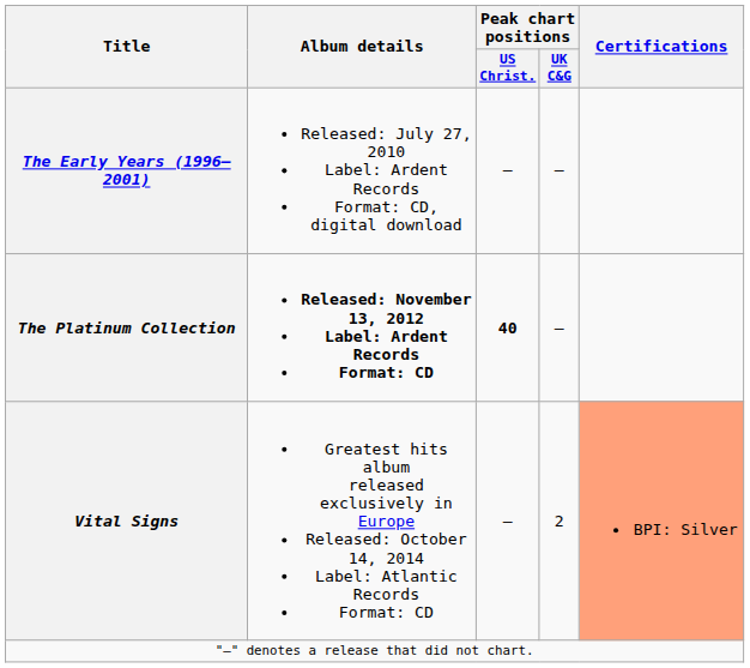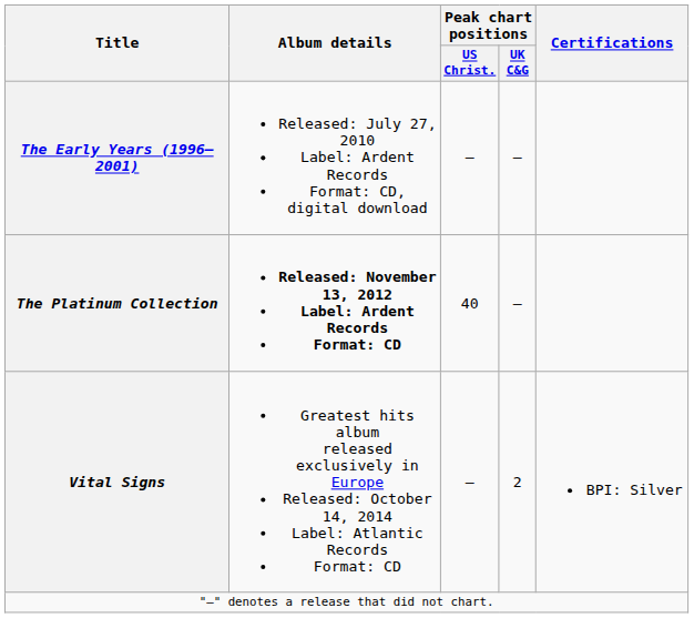The Platinum Collection | Peak chart positions / US Christ.: bold -> normal
Vital Signs | Certifications: lightsalmon background -> no background
